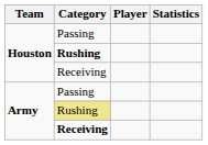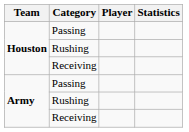Houston / Rushing | Category: bold -> normal
Army / Rushing | Category: khaki background -> no background
Army / Receiving | Category: bold -> normal
